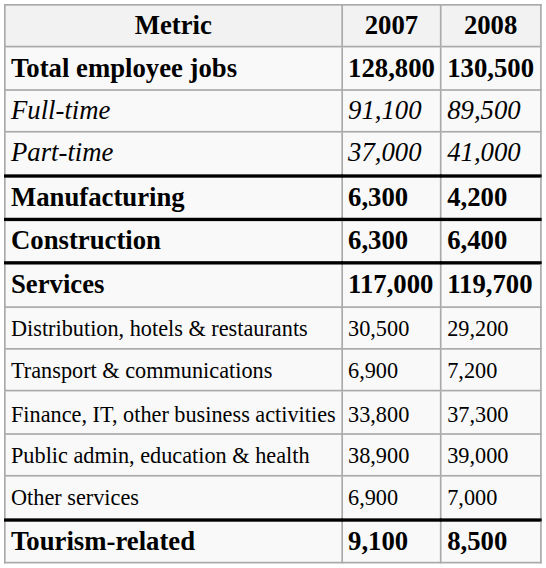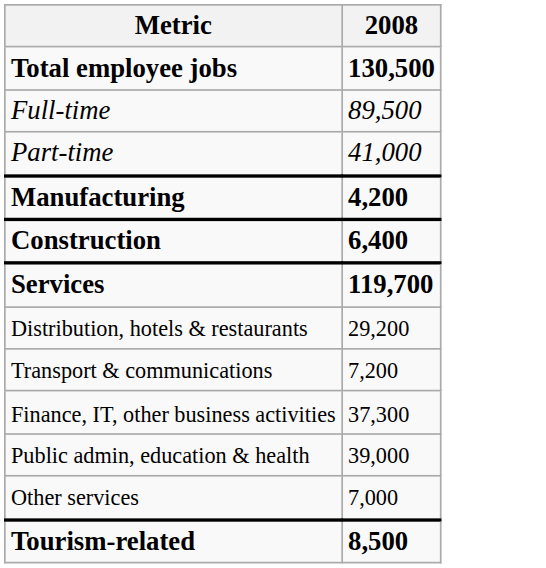- column: 2007 | 128,800 | 91,100 | 37,000 | 6,300 | 6,300 | 117,000 | 30,500 | 6,900 | 33,800 | 38,900 | 6,900 | 9,100
